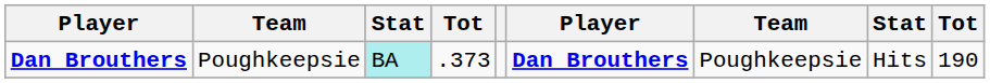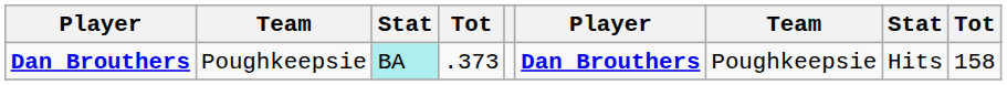row 2 | column 9: 190 -> 158
